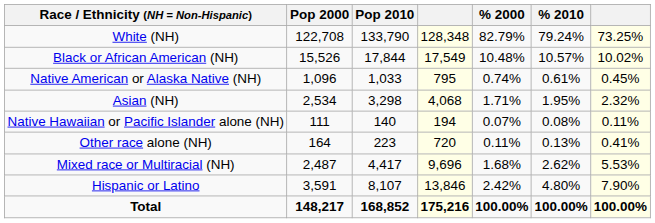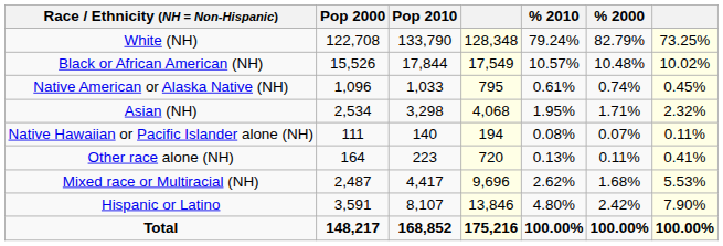columns swapped: % 2000 <-> % 2010
